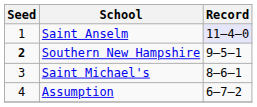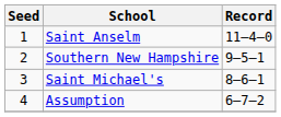Saint Anselm | Record: lavender background -> no background
Southern New Hampshire | Seed: bold -> normal
